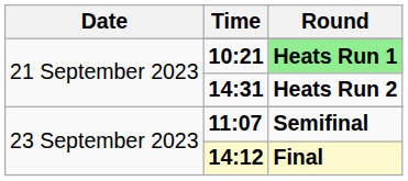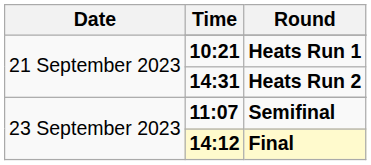10:21 | Round: lightgreen background -> no background
